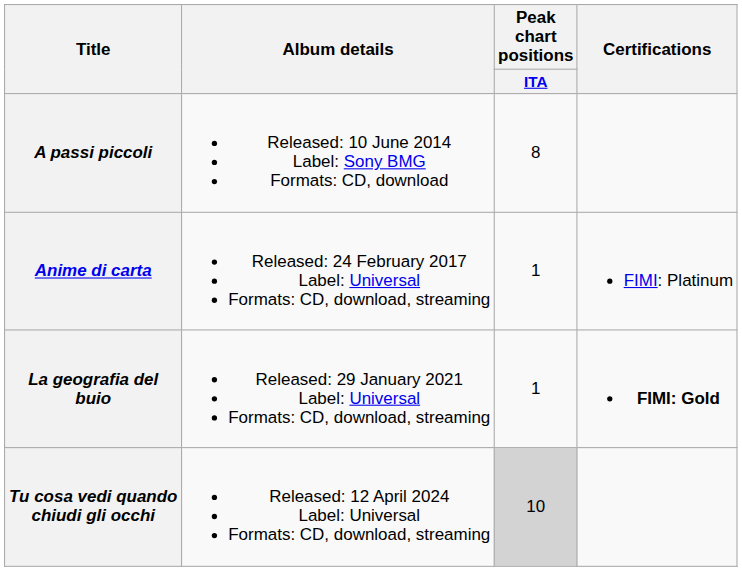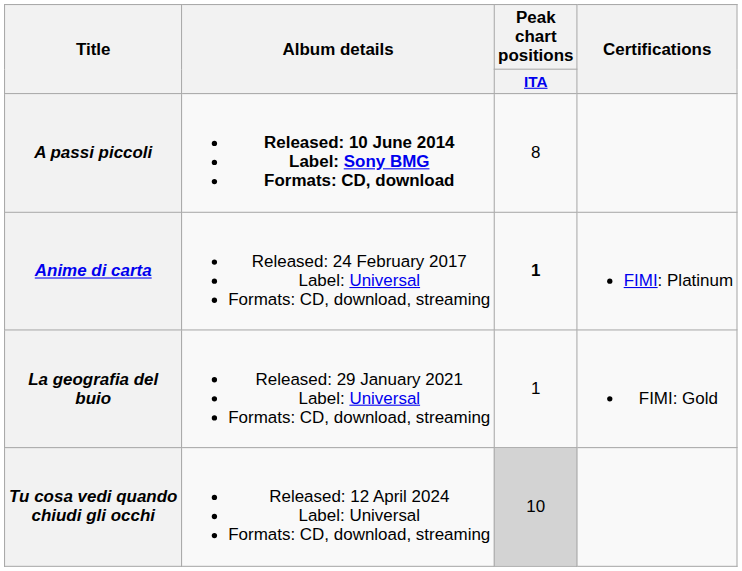A passi piccoli | Album details: normal -> bold
Anime di carta | Peak chart positions / ITA: normal -> bold
La geografia del buio | Certifications: bold -> normal
